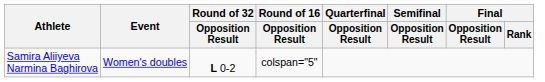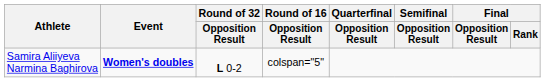Samira Aliiyeva Narmina Baghirova | Event: normal -> bold
